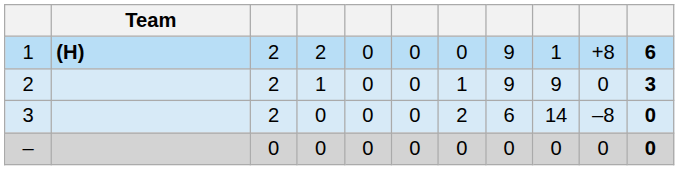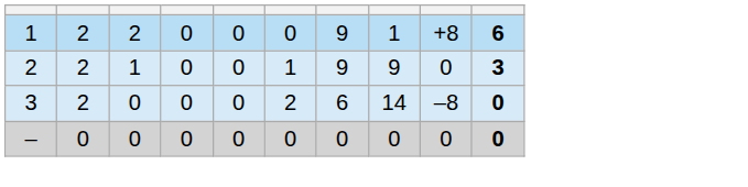- column: Team | (H)
